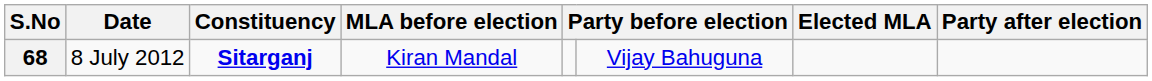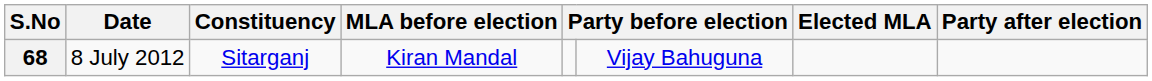68 | Constituency: bold -> normal
